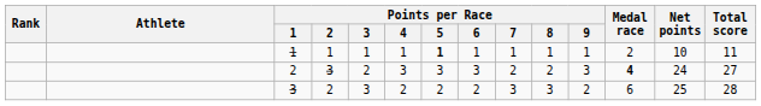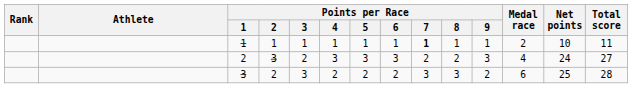row 3 | Points per Race / 5: bold -> normal
row 3 | Points per Race / 7: normal -> bold
row 4 | Medal race: bold -> normal
